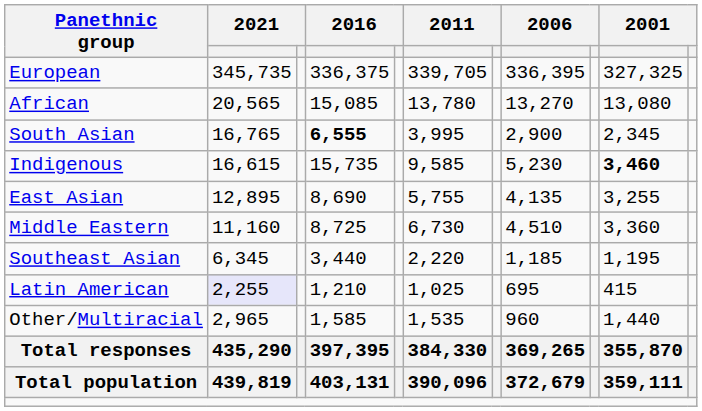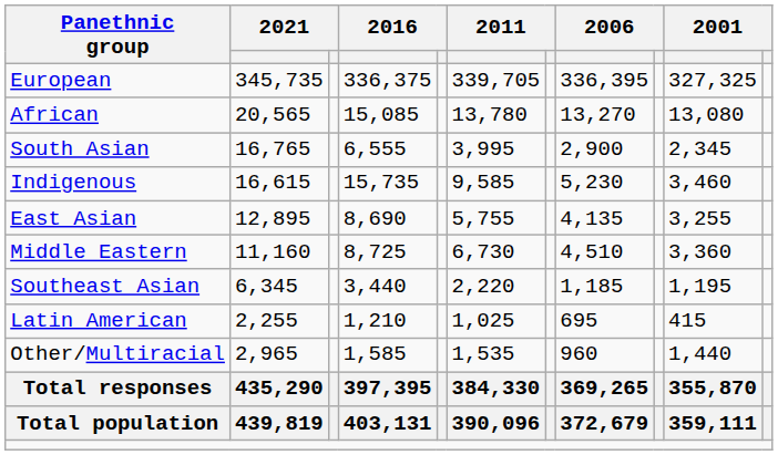South Asian | column 4: bold -> normal
Indigenous | column 10: bold -> normal
Latin American | column 2: lavender background -> no background
